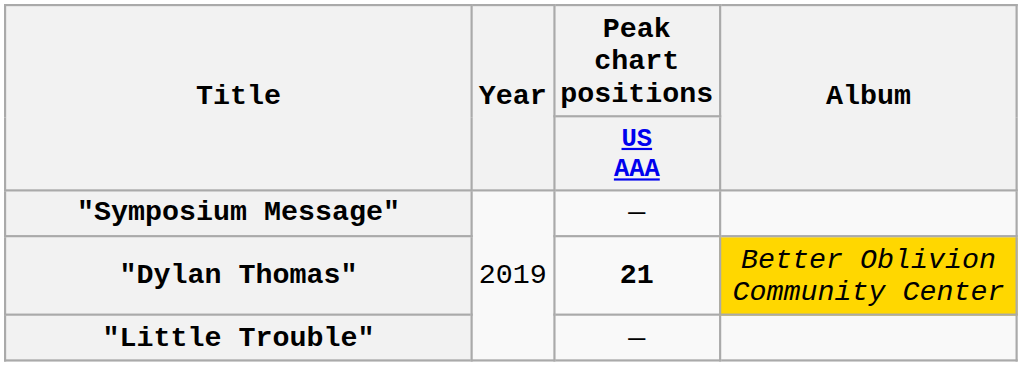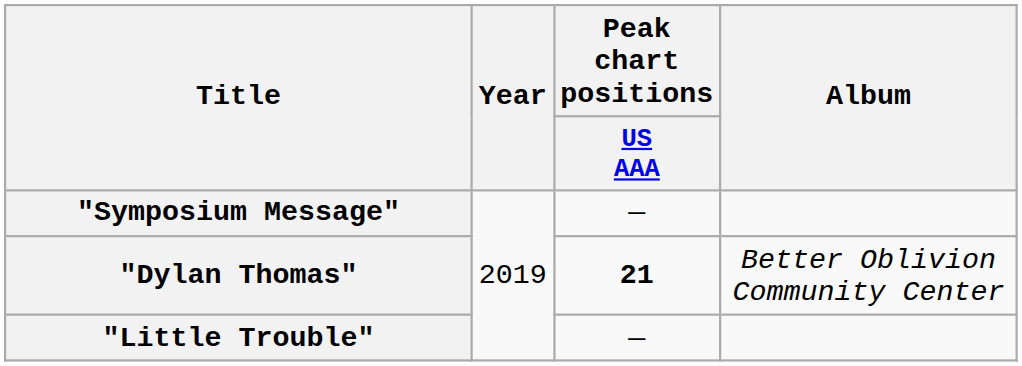"Dylan Thomas" | Album: gold background -> no background
